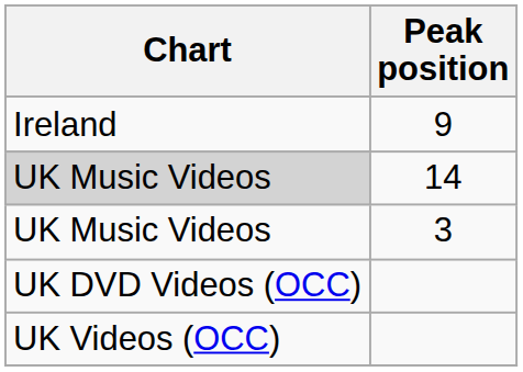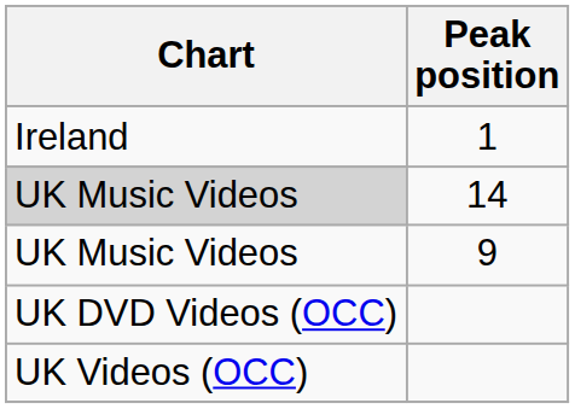row 2 | Peak position: 9 -> 1
row 4 | Peak position: 3 -> 9
